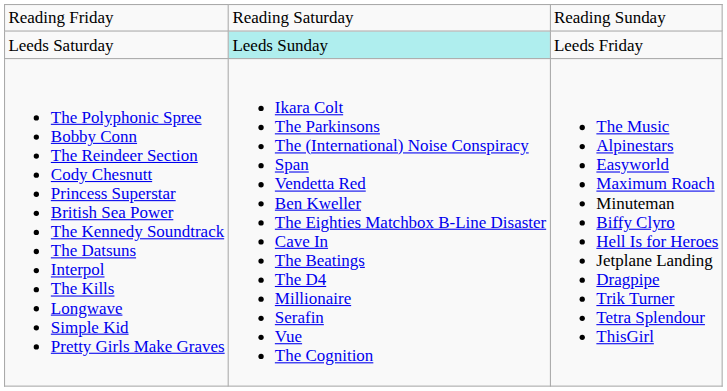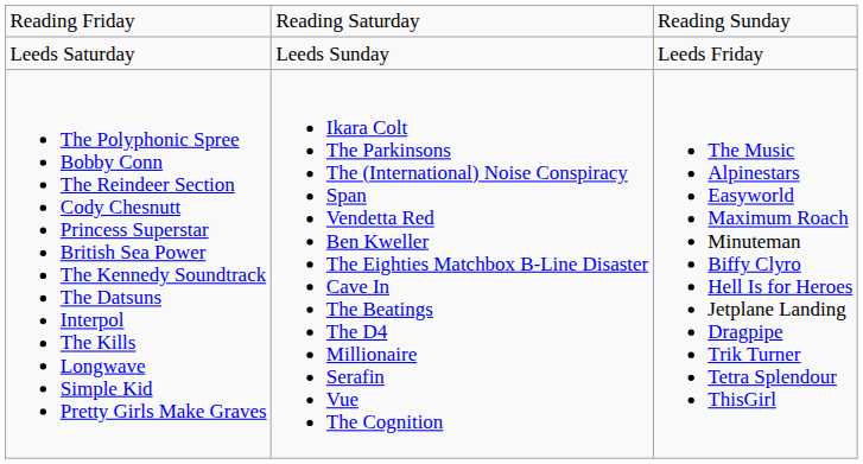Leeds Saturday | column 2: paleturquoise background -> no background
